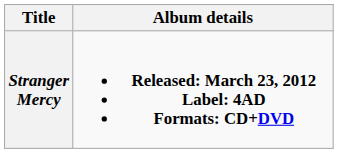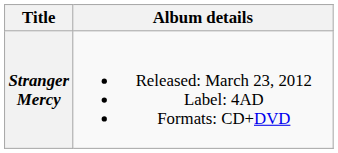Stranger Mercy | Album details: bold -> normal
